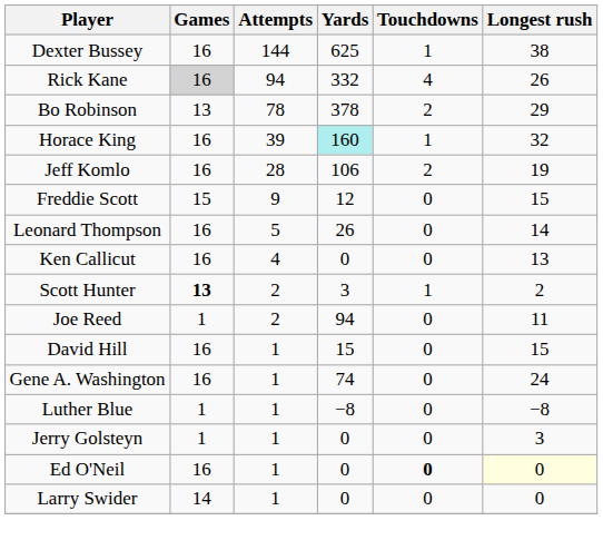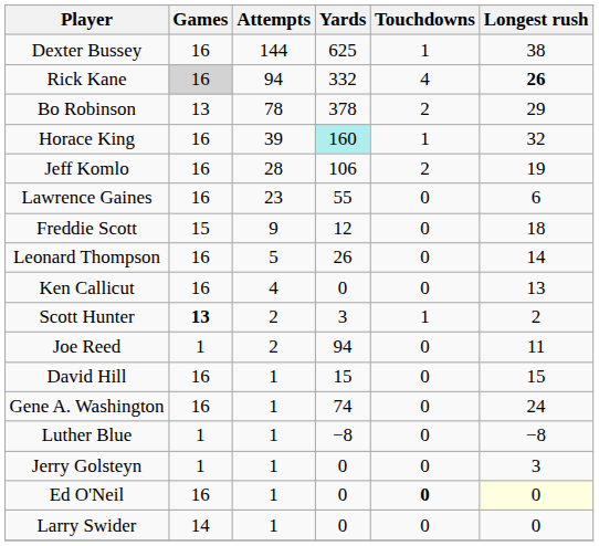Rick Kane | Longest rush: normal -> bold
+ row: Lawrence Gaines | 16 | 23 | 55 | 0 | 6
Freddie Scott | Longest rush: 15 -> 18
